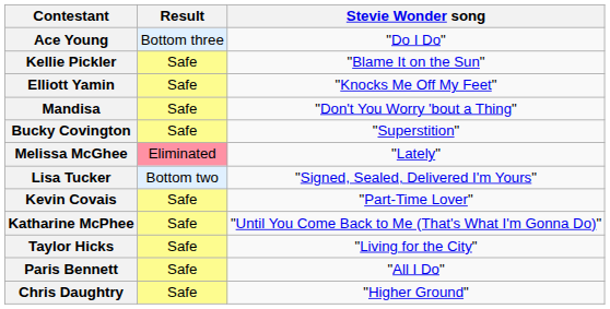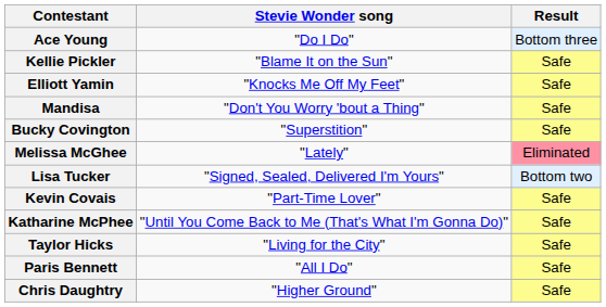columns swapped: Stevie Wonder song <-> Result
